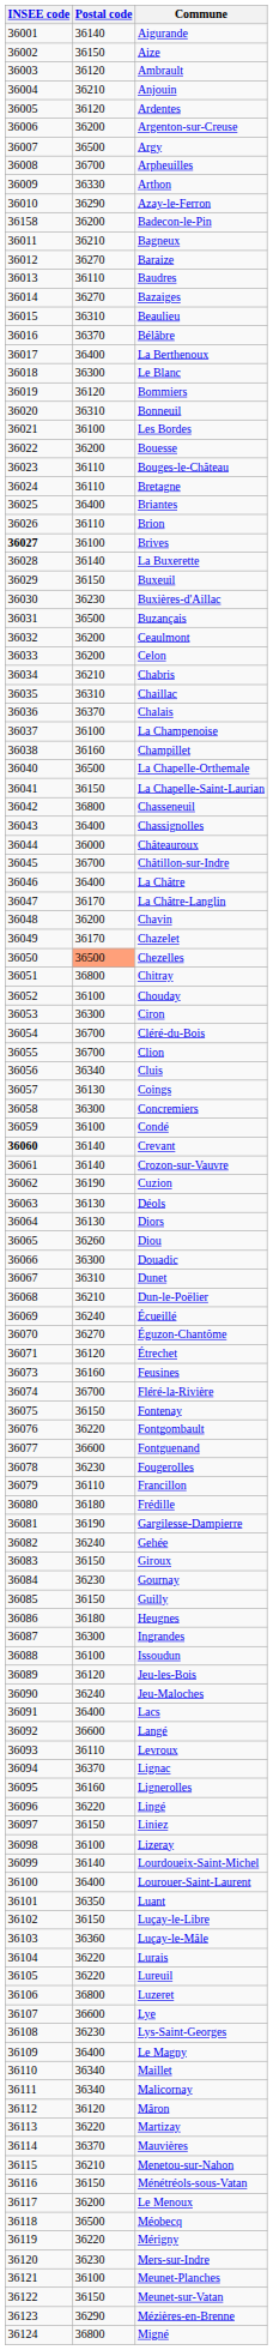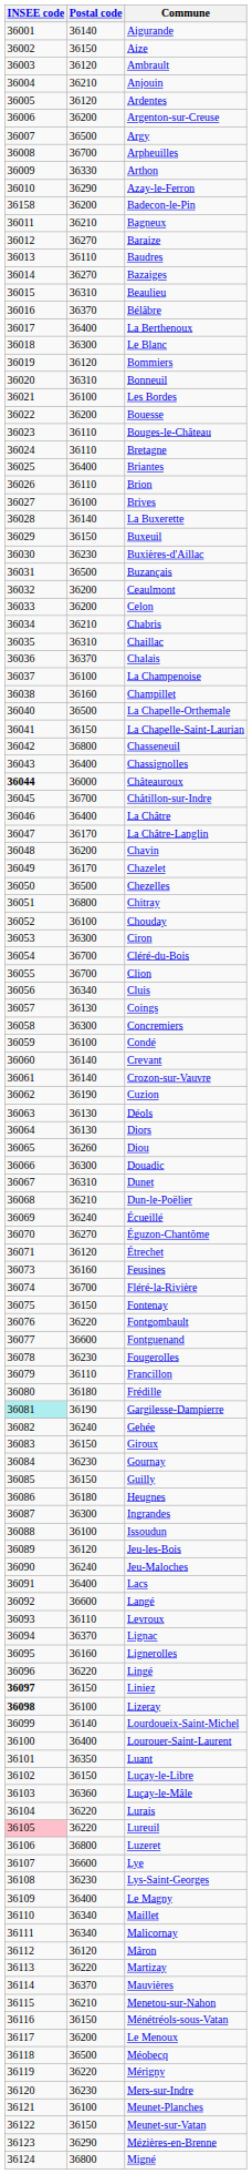Brives | INSEE code: bold -> normal
Châteauroux | INSEE code: normal -> bold
Chezelles | Postal code: lightsalmon background -> no background
Crevant | INSEE code: bold -> normal
Gargilesse-Dampierre | INSEE code: no background -> paleturquoise background
Liniez | INSEE code: normal -> bold
Lizeray | INSEE code: normal -> bold
Lureuil | INSEE code: no background -> pink background
